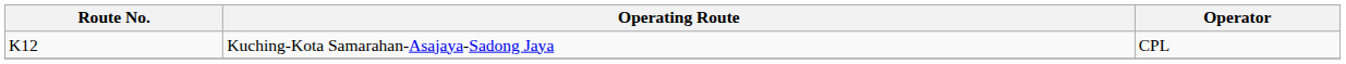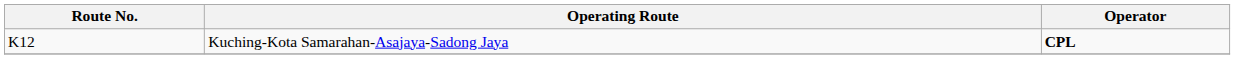Kuching-Kota Samarahan-Asajaya-Sadong Jaya | Operator: normal -> bold
